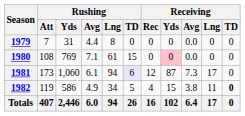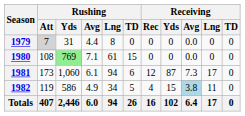1979 | Rushing / Att: no background -> lightgrey background
1980 | Rushing / Yds: no background -> lightgreen background
1980 | Receiving / Yds: pink background -> no background
1981 | Rushing / TD: lavender background -> no background
1982 | Receiving / Avg: no background -> lightblue background
1982 | Receiving / TD: bold -> normal
